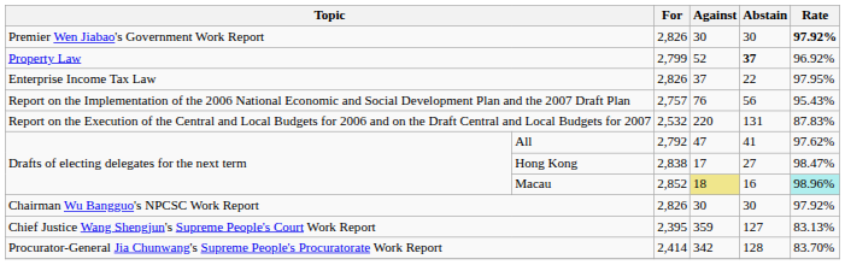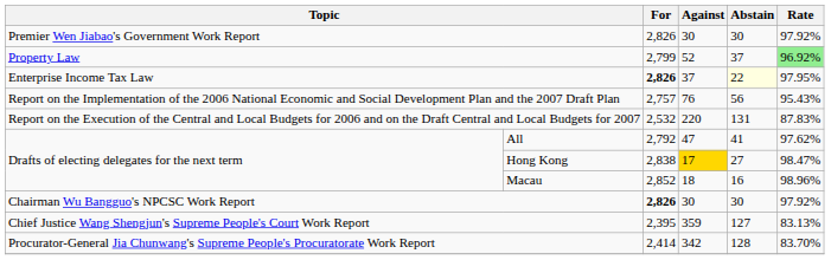Premier Wen Jiabao's Government Work Report | Rate: bold -> normal
Property Law | Abstain: bold -> normal
Property Law | Rate: no background -> lightgreen background
Enterprise Income Tax Law | For: normal -> bold
Enterprise Income Tax Law | Abstain: no background -> lightyellow background
Hong Kong | Against: no background -> gold background
Macau | Against: khaki background -> no background
Macau | Rate: paleturquoise background -> no background
Chairman Wu Bangguo's NPCSC Work Report | For: normal -> bold
